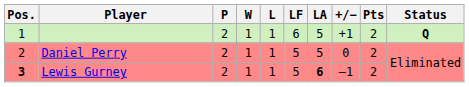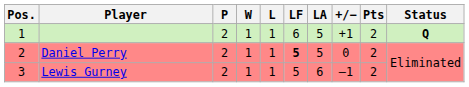Daniel Perry | LF: normal -> bold
Lewis Gurney | Pos.: bold -> normal
Lewis Gurney | LA: bold -> normal
